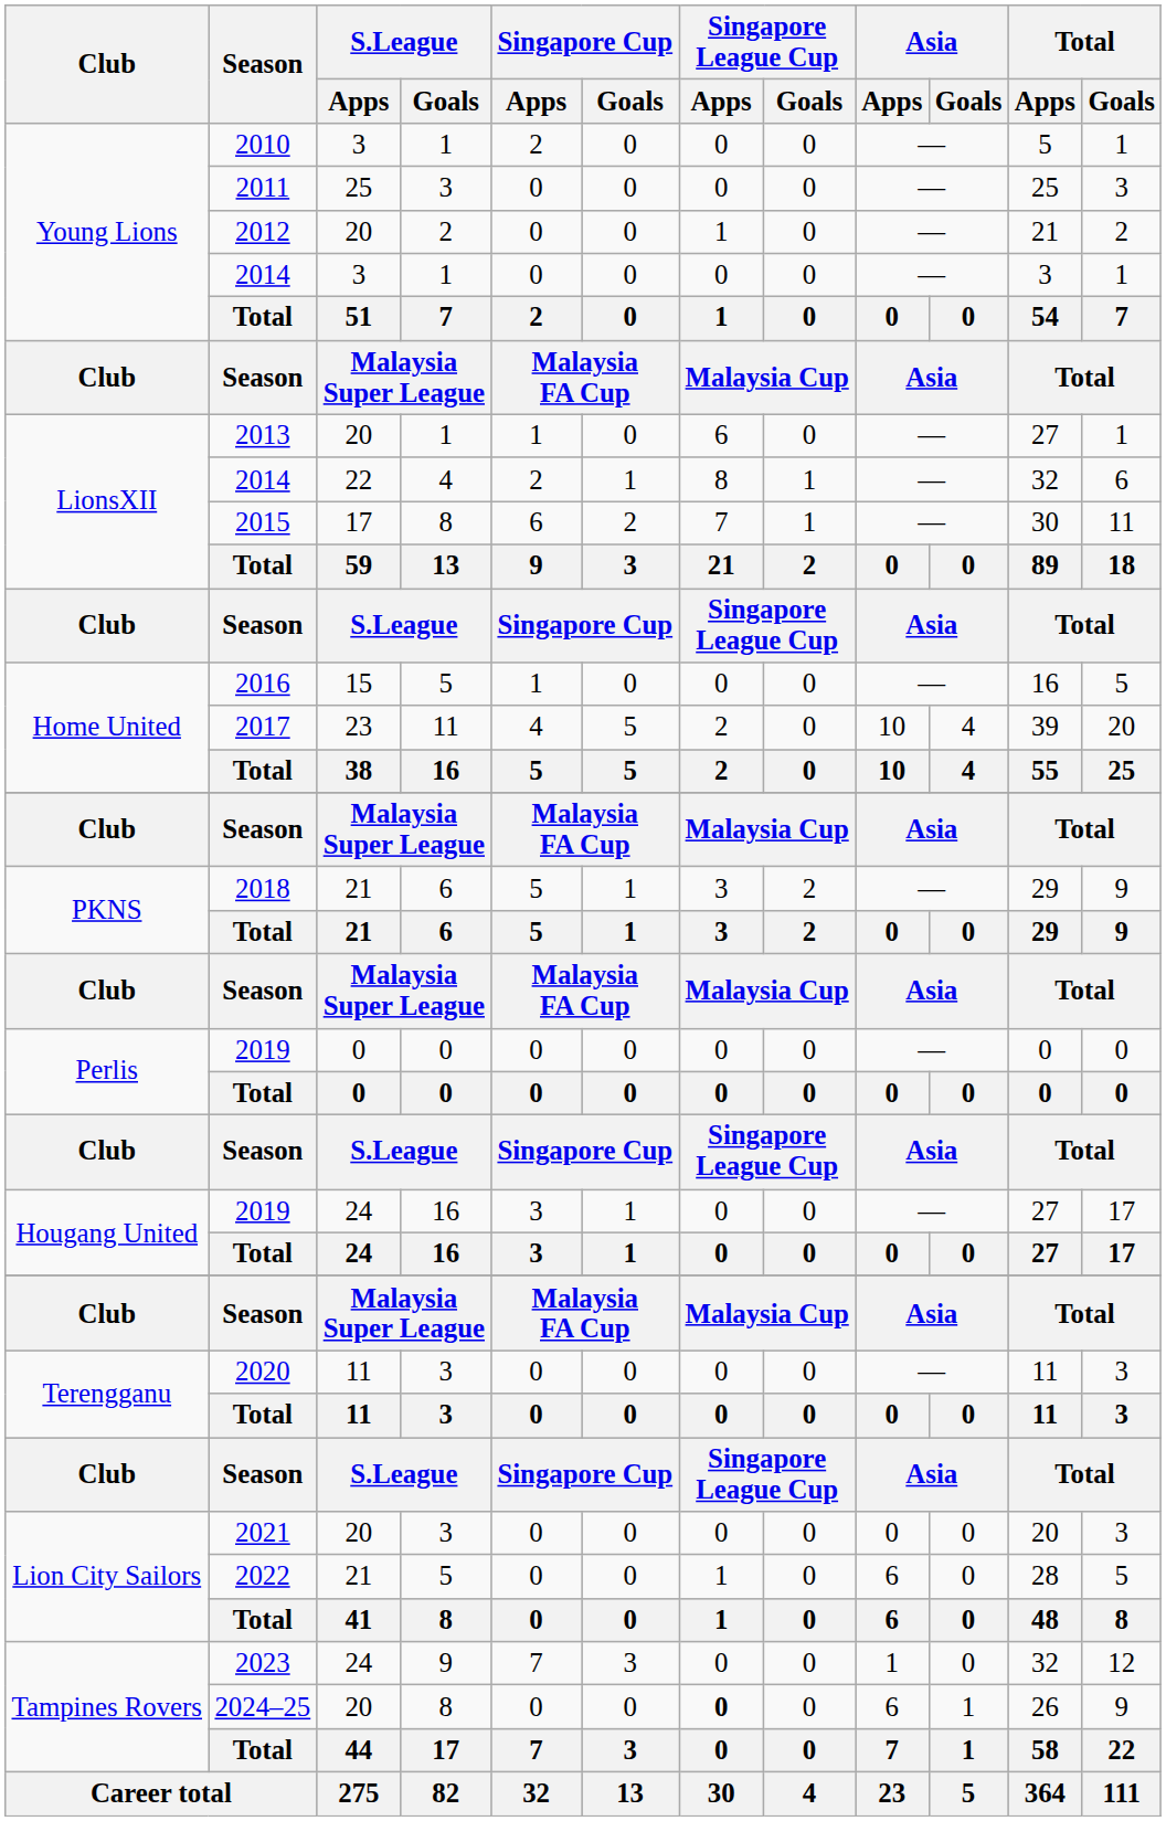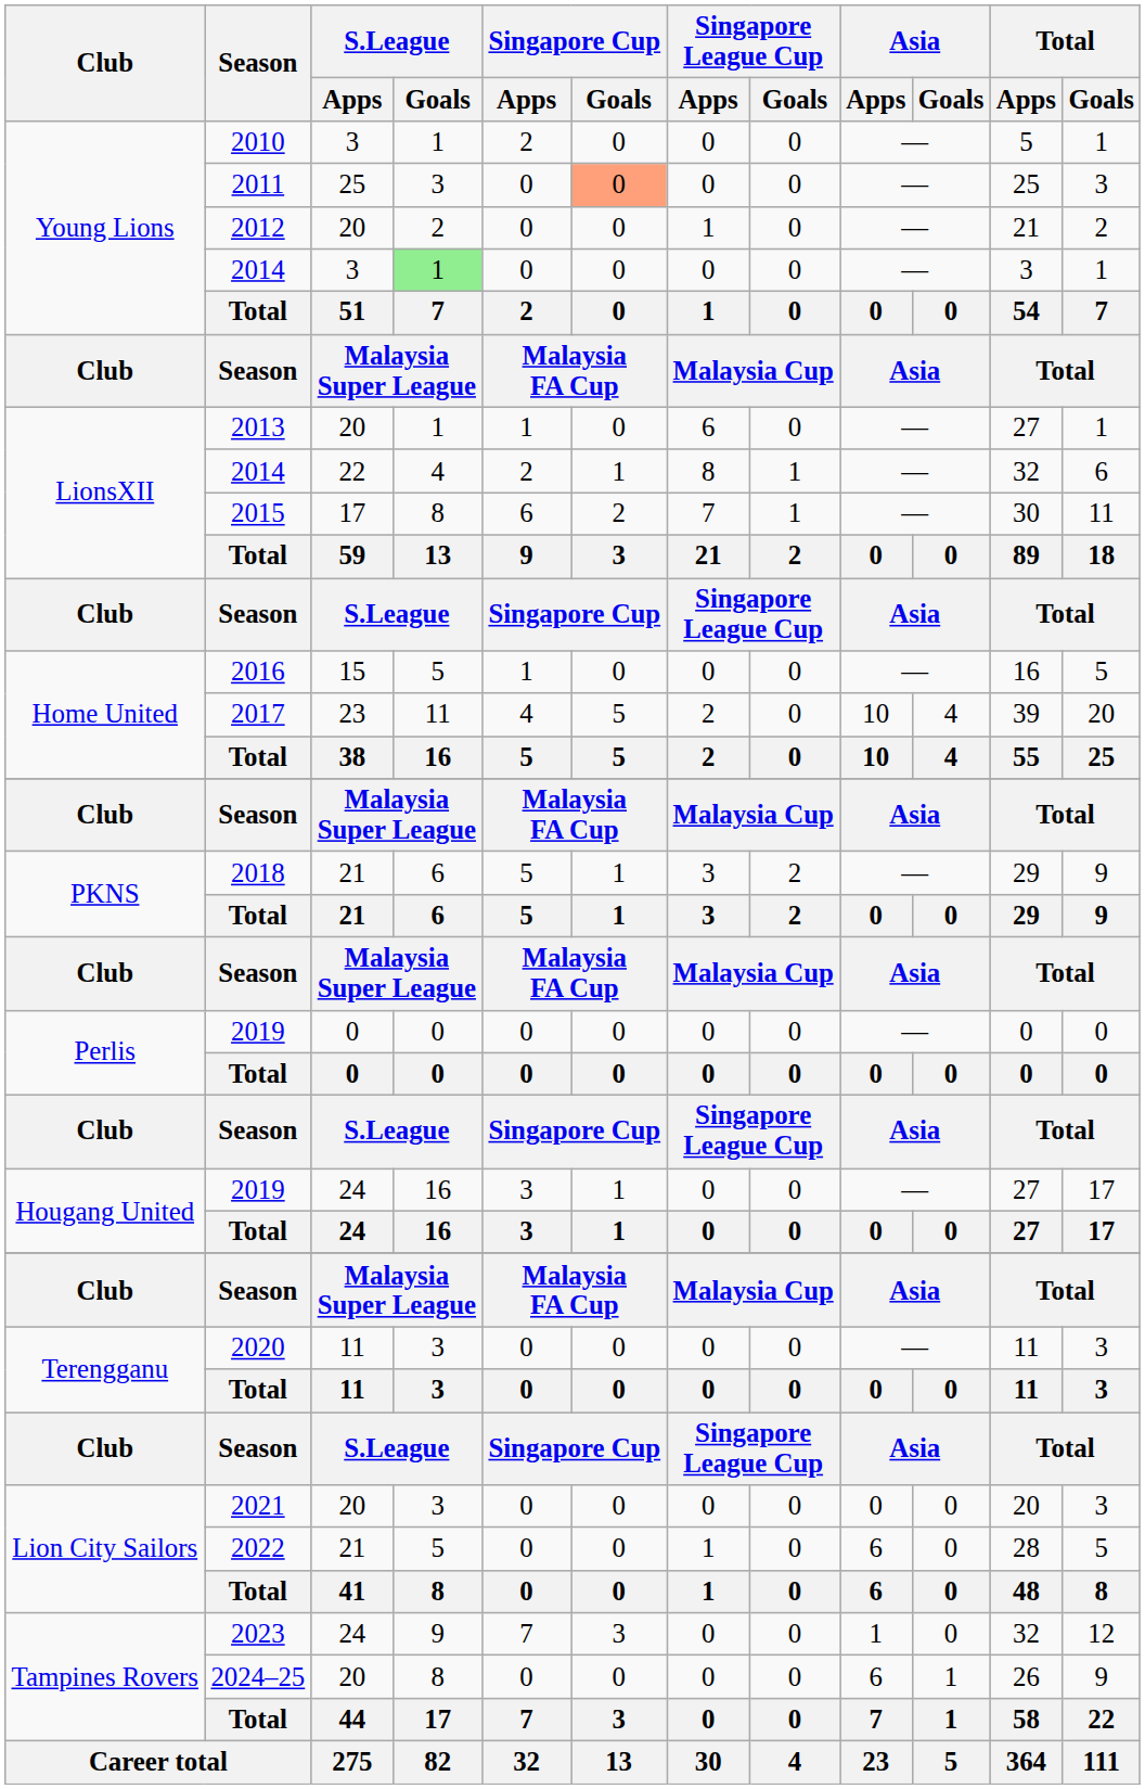2011 | Singapore Cup / Goals: no background -> lightsalmon background
2014 / 3 | S.League / Goals: no background -> lightgreen background
2024–25 | Singapore League Cup / Apps: bold -> normal
